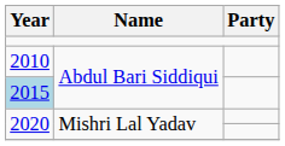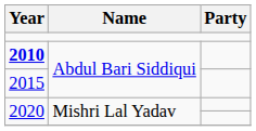2010 | Year: normal -> bold
2015 | Year: lightblue background -> no background
